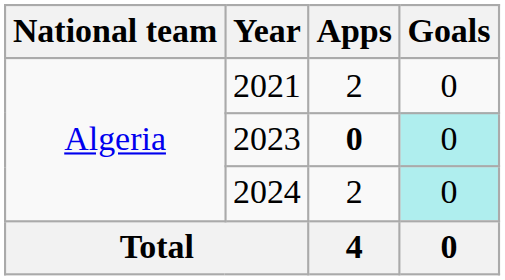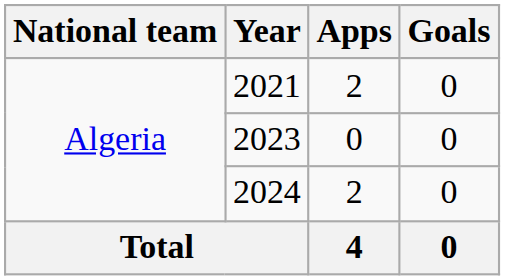2023 | Apps: bold -> normal
2023 | Goals: paleturquoise background -> no background
2024 | Goals: paleturquoise background -> no background
